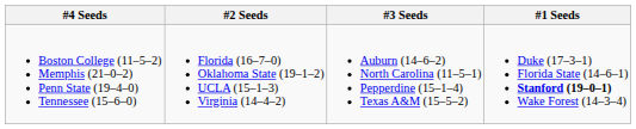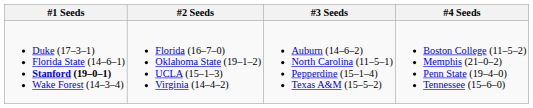columns swapped: #1 Seeds <-> #4 Seeds
